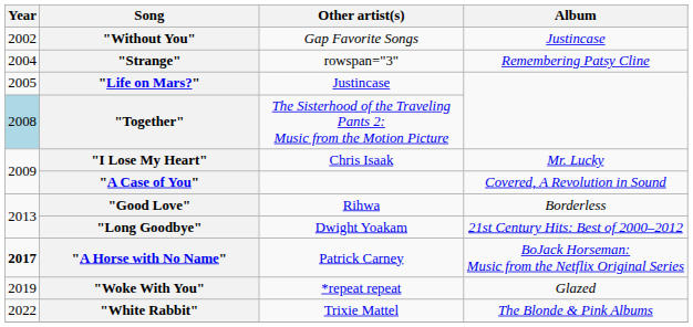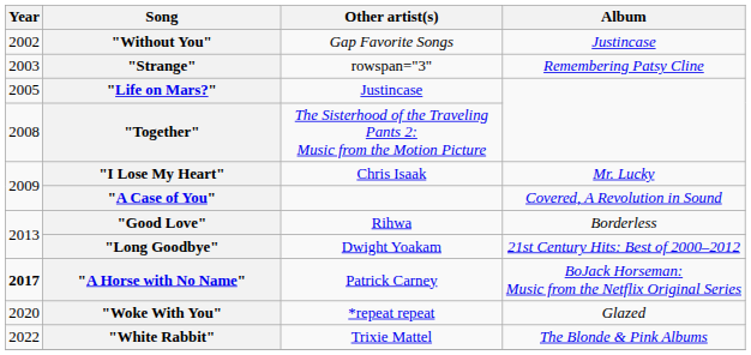"Strange" | Year: 2004 -> 2003
"Together" | Year: lightblue background -> no background
"Woke With You" | Year: 2019 -> 2020
